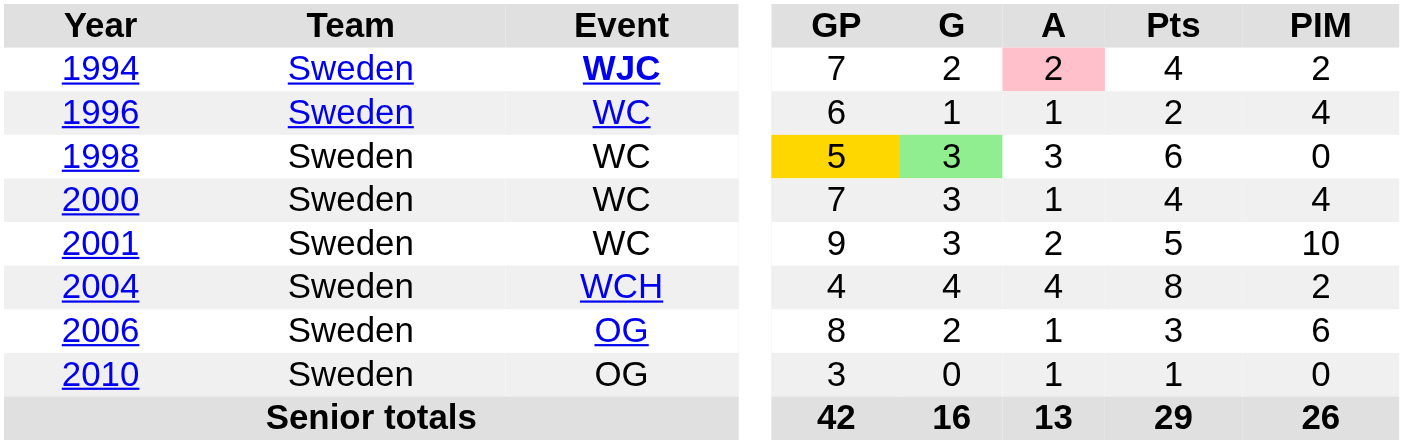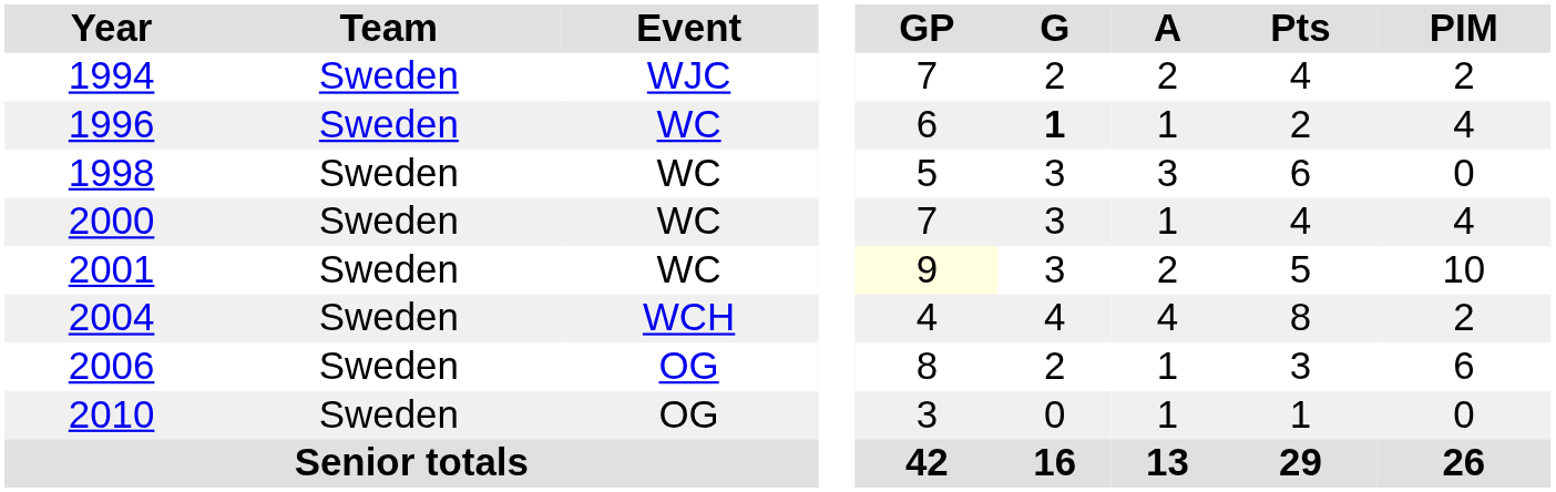1994 | Event: bold -> normal
1994 | A: pink background -> no background
1996 | G: normal -> bold
1998 | GP: gold background -> no background
1998 | G: lightgreen background -> no background
2001 | GP: no background -> lightyellow background
